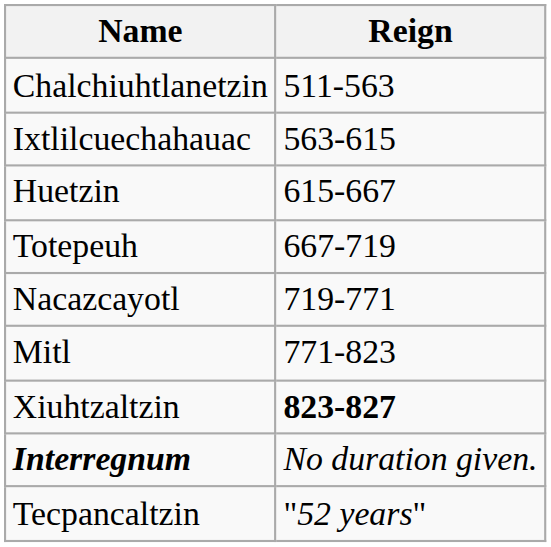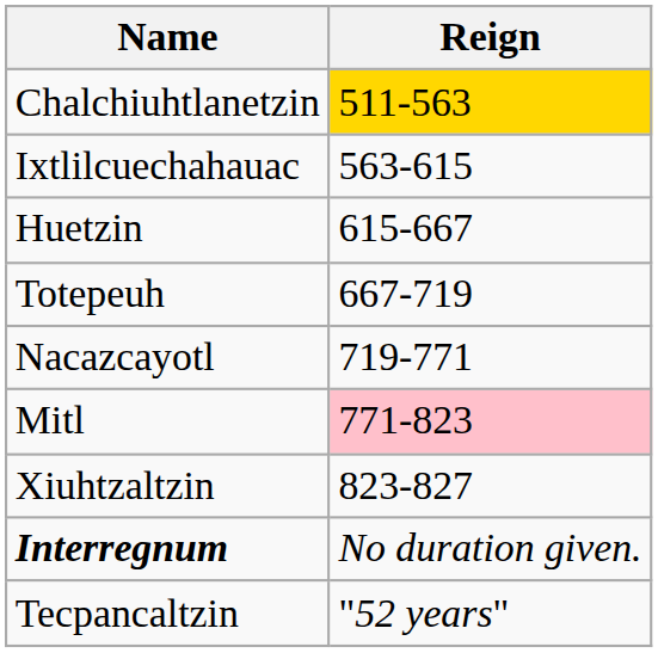Chalchiuhtlanetzin | Reign: no background -> gold background
Mitl | Reign: no background -> pink background
Xiuhtzaltzin | Reign: bold -> normal
